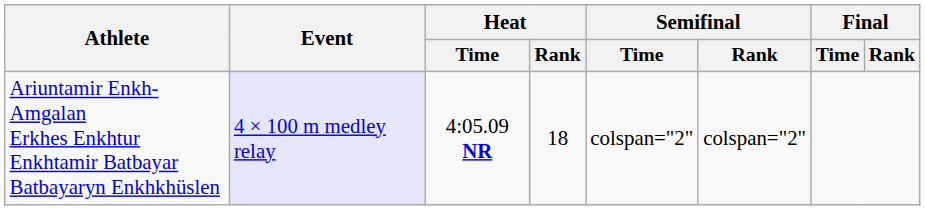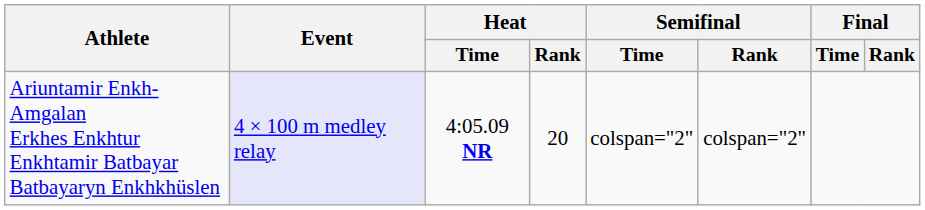row 3 | Heat / Rank: 18 -> 20
